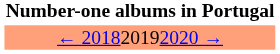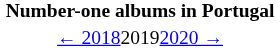row 2 | column 1: lightsalmon background -> no background
